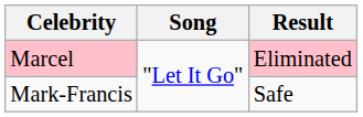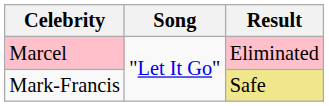Mark-Francis | Result: no background -> khaki background
